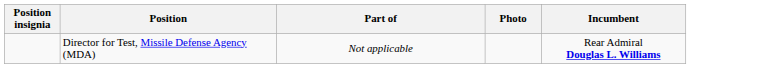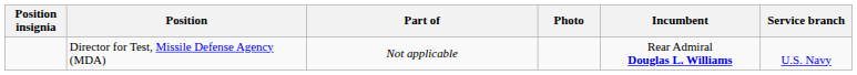+ column: Service branch | U.S. Navy
